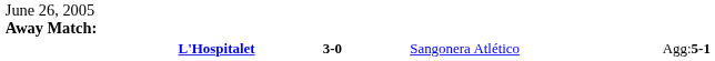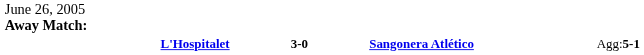L'Hospitalet | column 3: normal -> bold
